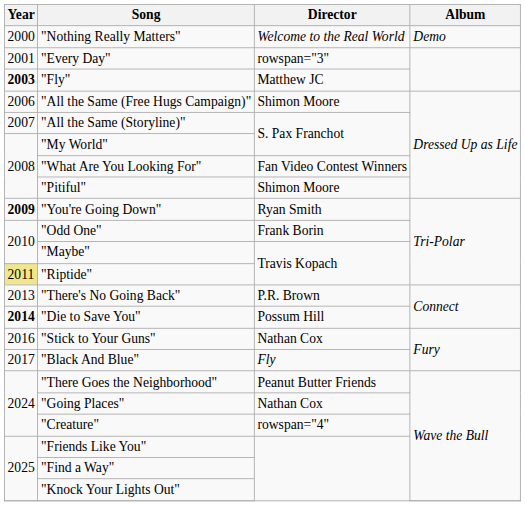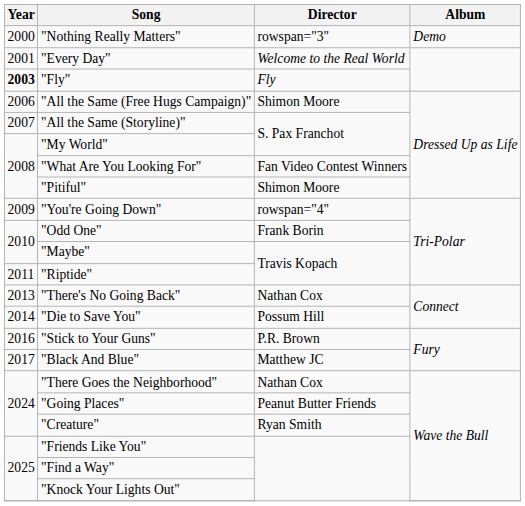"Nothing Really Matters" | Director: Welcome to the Real World -> rowspan="3"
"Every Day" | Director: rowspan="3" -> Welcome to the Real World
"Fly" | Director: Matthew JC -> Fly
"You're Going Down" | Year: bold -> normal
"You're Going Down" | Director: Ryan Smith -> rowspan="4"
"Riptide" | Year: khaki background -> no background
"There's No Going Back" | Director: P.R. Brown -> Nathan Cox
"Die to Save You" | Year: bold -> normal
"Stick to Your Guns" | Director: Nathan Cox -> P.R. Brown
"Black And Blue" | Director: Fly -> Matthew JC
"There Goes the Neighborhood" | Director: Peanut Butter Friends -> Nathan Cox
"Going Places" | Director: Nathan Cox -> Peanut Butter Friends
"Creature" | Director: rowspan="4" -> Ryan Smith
